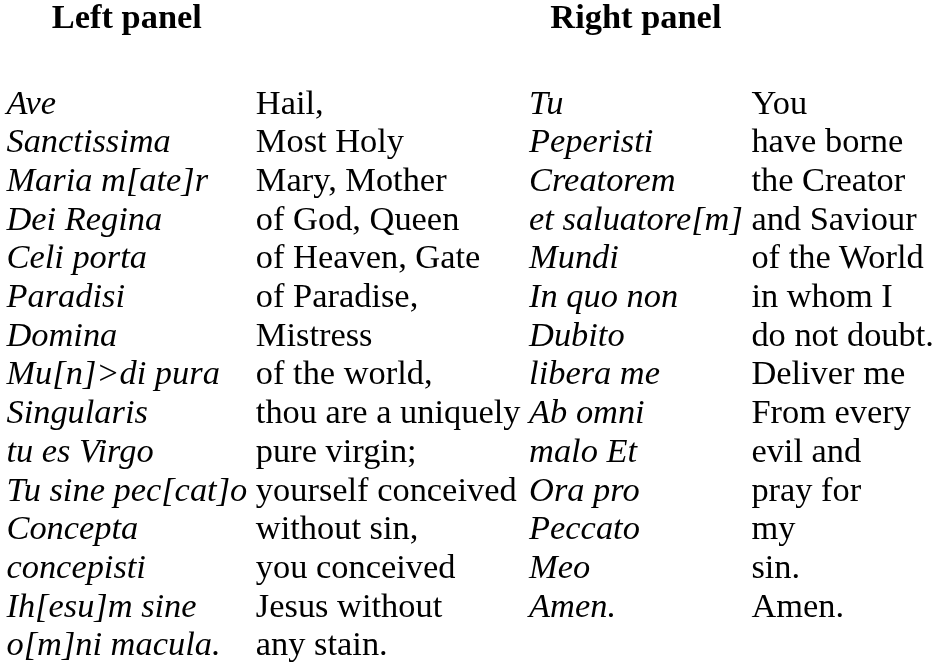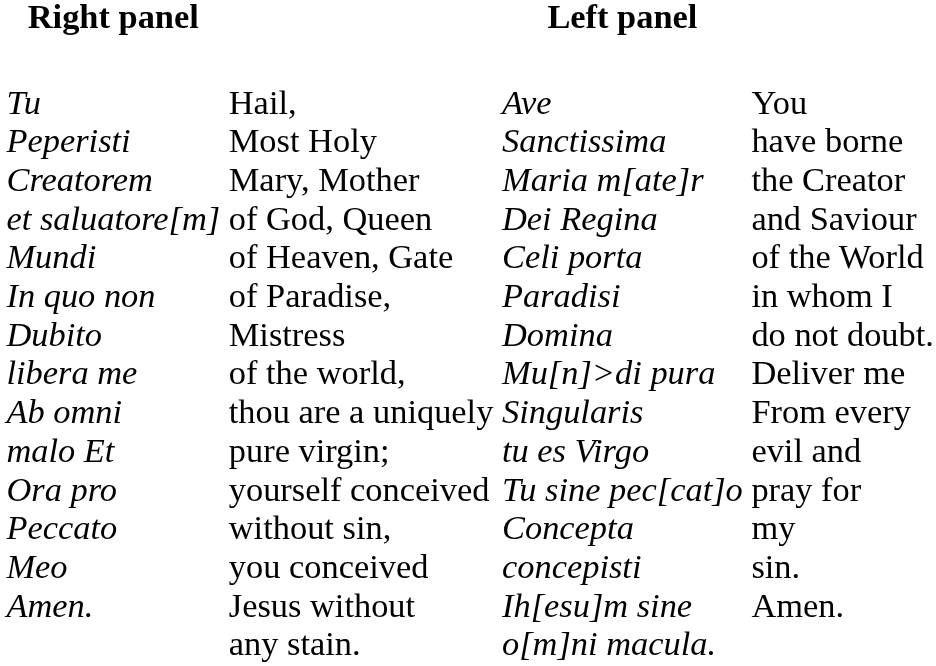columns swapped: Left panel <-> Right panel
